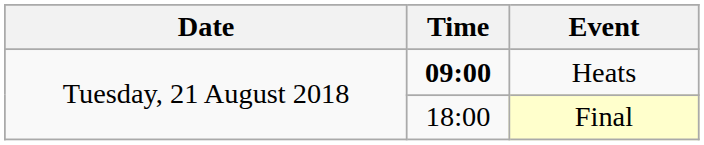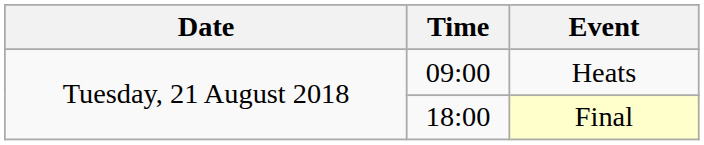Heats | Time: bold -> normal
